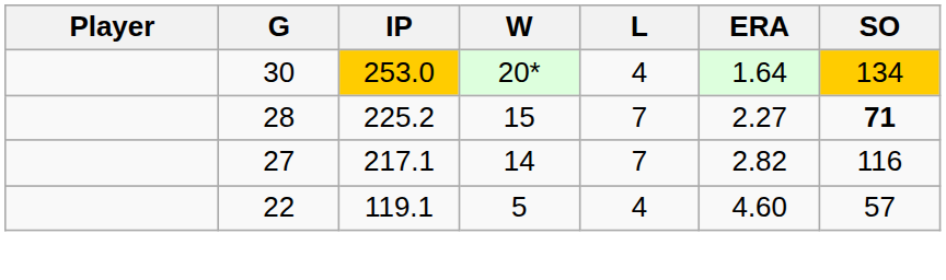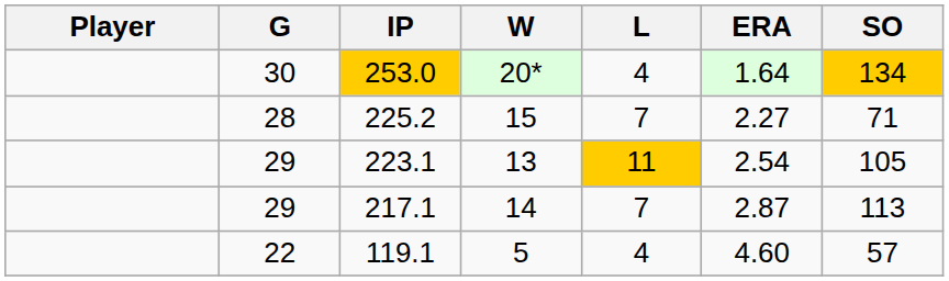225.2 | SO: bold -> normal
+ row: 29 | 223.1 | 13 | 11 | 2.54 | 105
217.1 | G: 27 -> 29
217.1 | ERA: 2.82 -> 2.87
217.1 | SO: 116 -> 113
